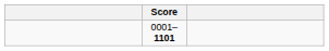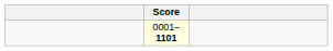row 2 | Score: no background -> lightyellow background
